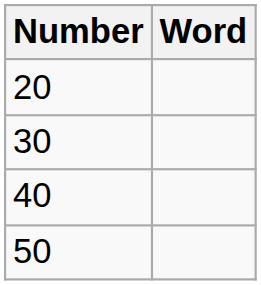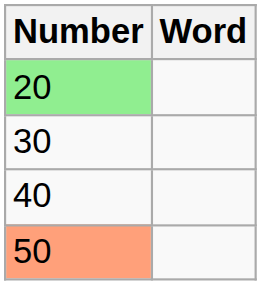20 | Number: no background -> lightgreen background
50 | Number: no background -> lightsalmon background
